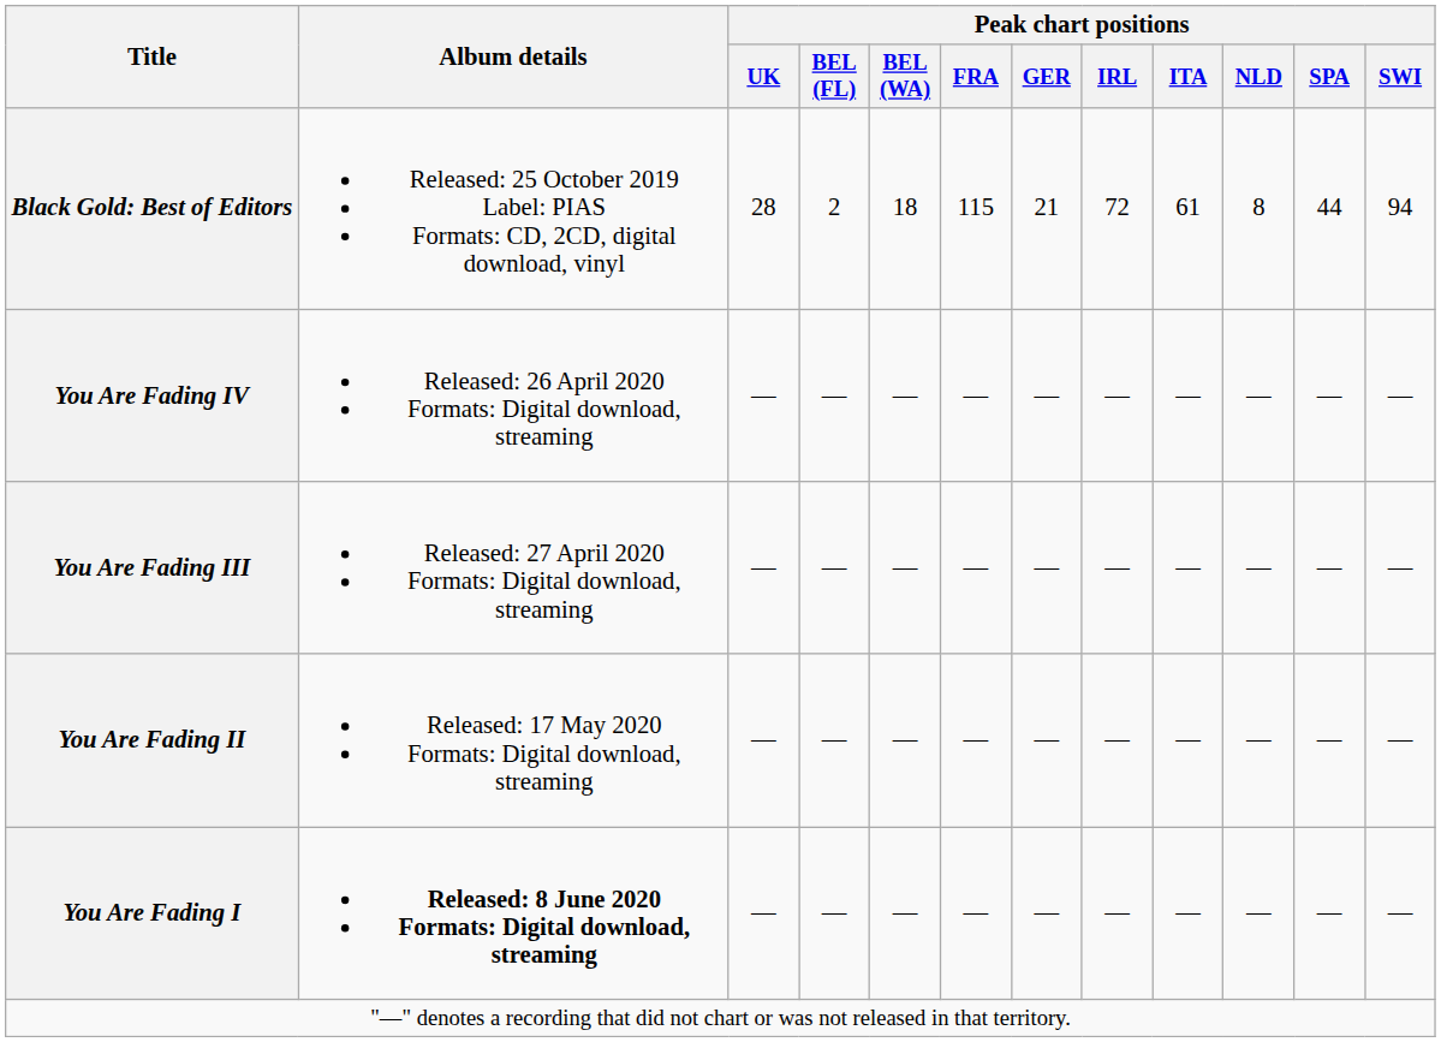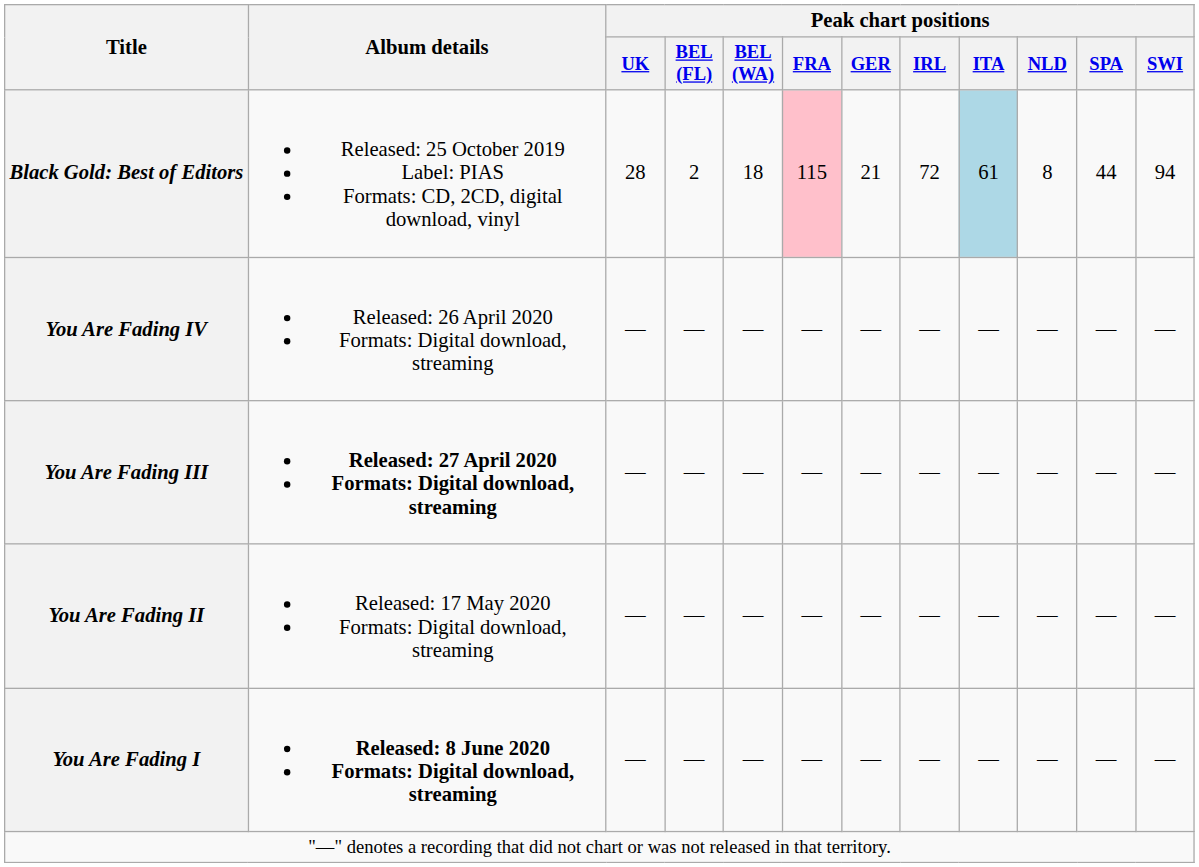Black Gold: Best of Editors | Peak chart positions / FRA: no background -> pink background
Black Gold: Best of Editors | Peak chart positions / ITA: no background -> lightblue background
You Are Fading III | Album details: normal -> bold
